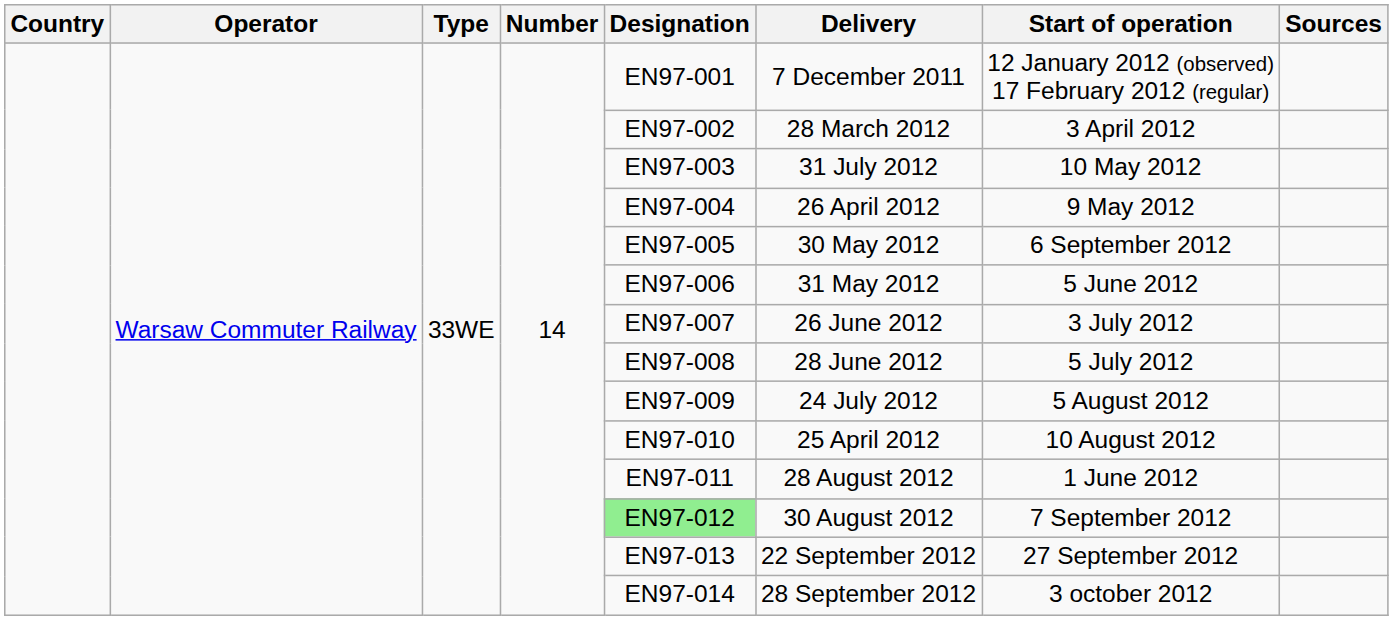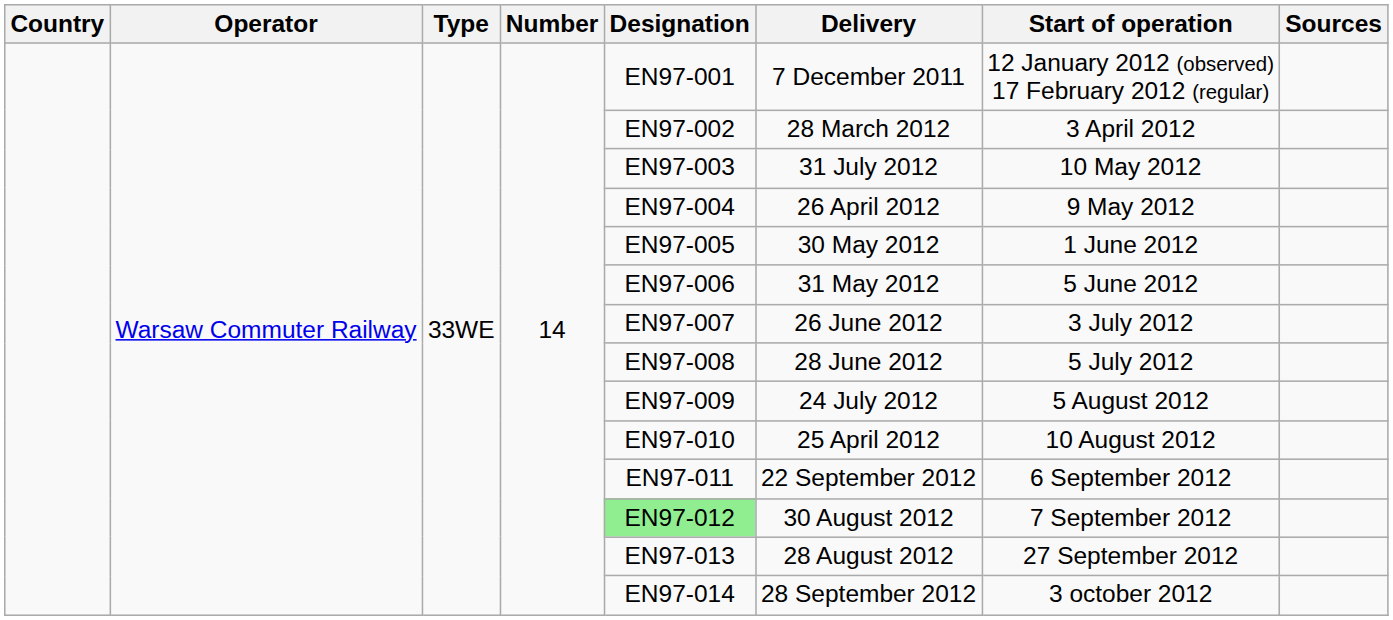row 6 | Start of operation: 6 September 2012 -> 1 June 2012
row 12 | Delivery: 28 August 2012 -> 22 September 2012
row 12 | Start of operation: 1 June 2012 -> 6 September 2012
row 14 | Delivery: 22 September 2012 -> 28 August 2012
